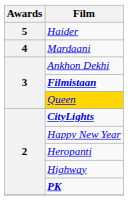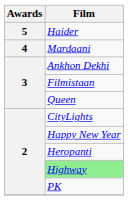Filmistaan | Film: bold -> normal
Queen | Film: gold background -> no background
CityLights | Film: bold -> normal
Highway | Film: no background -> lightgreen background
PK | Film: bold -> normal
